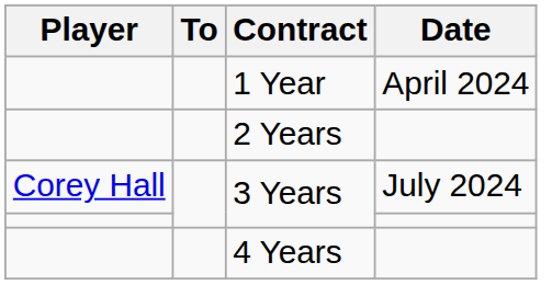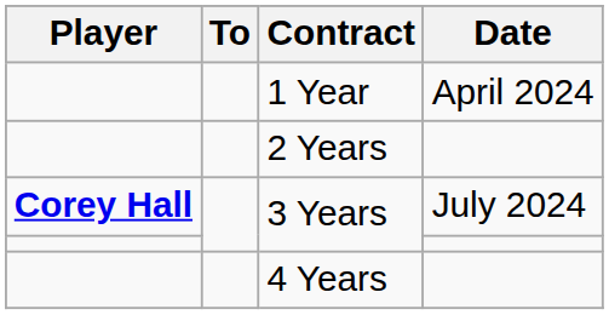3 Years / July 2024 | Player: normal -> bold
